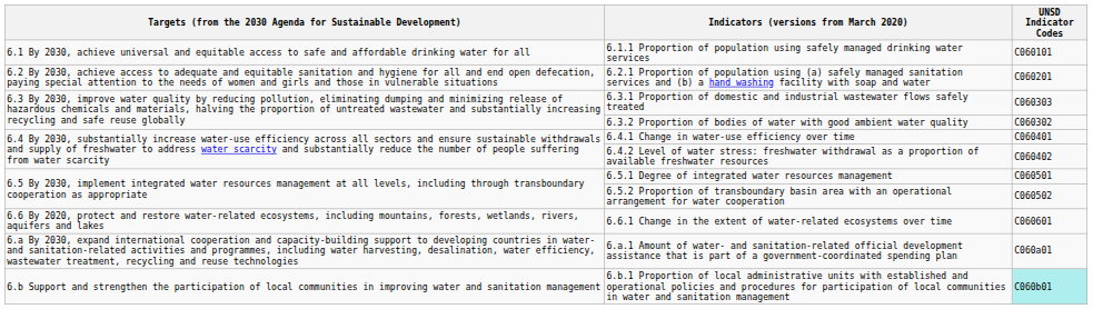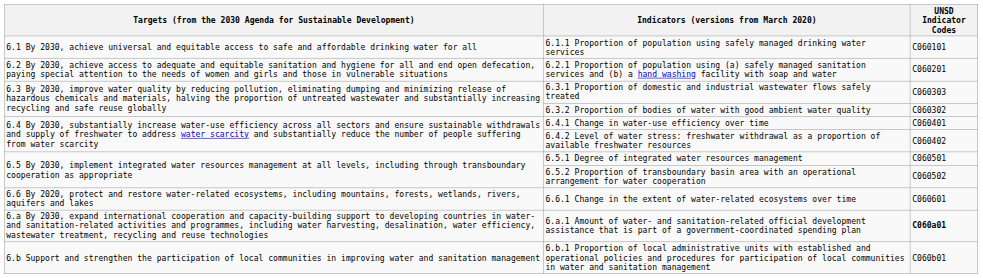row 11 | UNSD Indicator Codes: normal -> bold
row 12 | UNSD Indicator Codes: paleturquoise background -> no background
